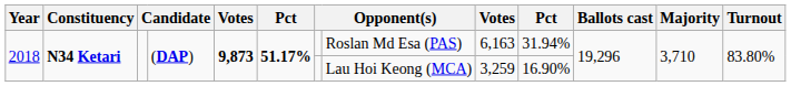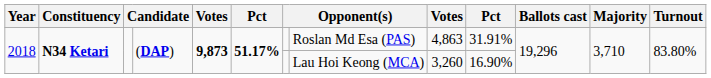row 2 | column 9: 6,163 -> 4,863
row 2 | column 10: 31.94% -> 31.91%
row 3 | column 9: 3,259 -> 3,260
